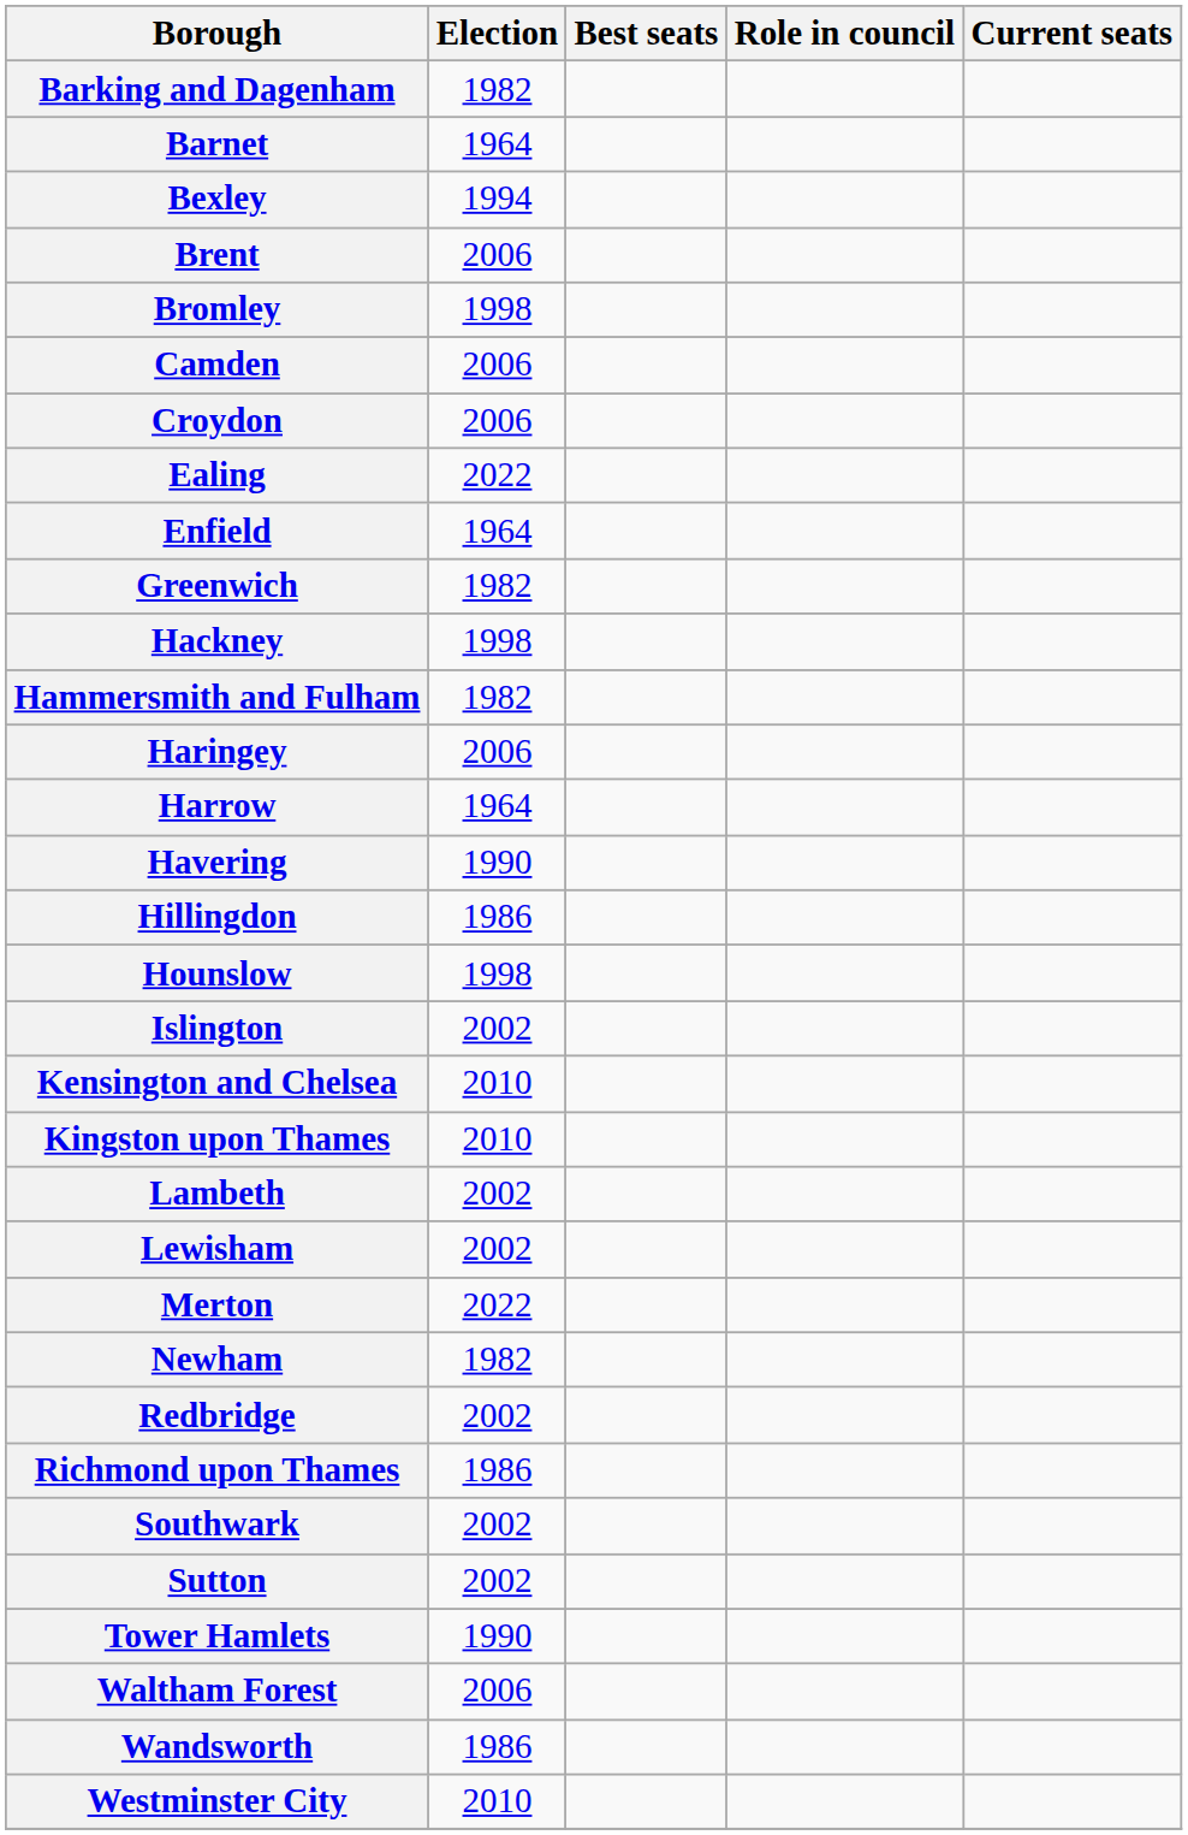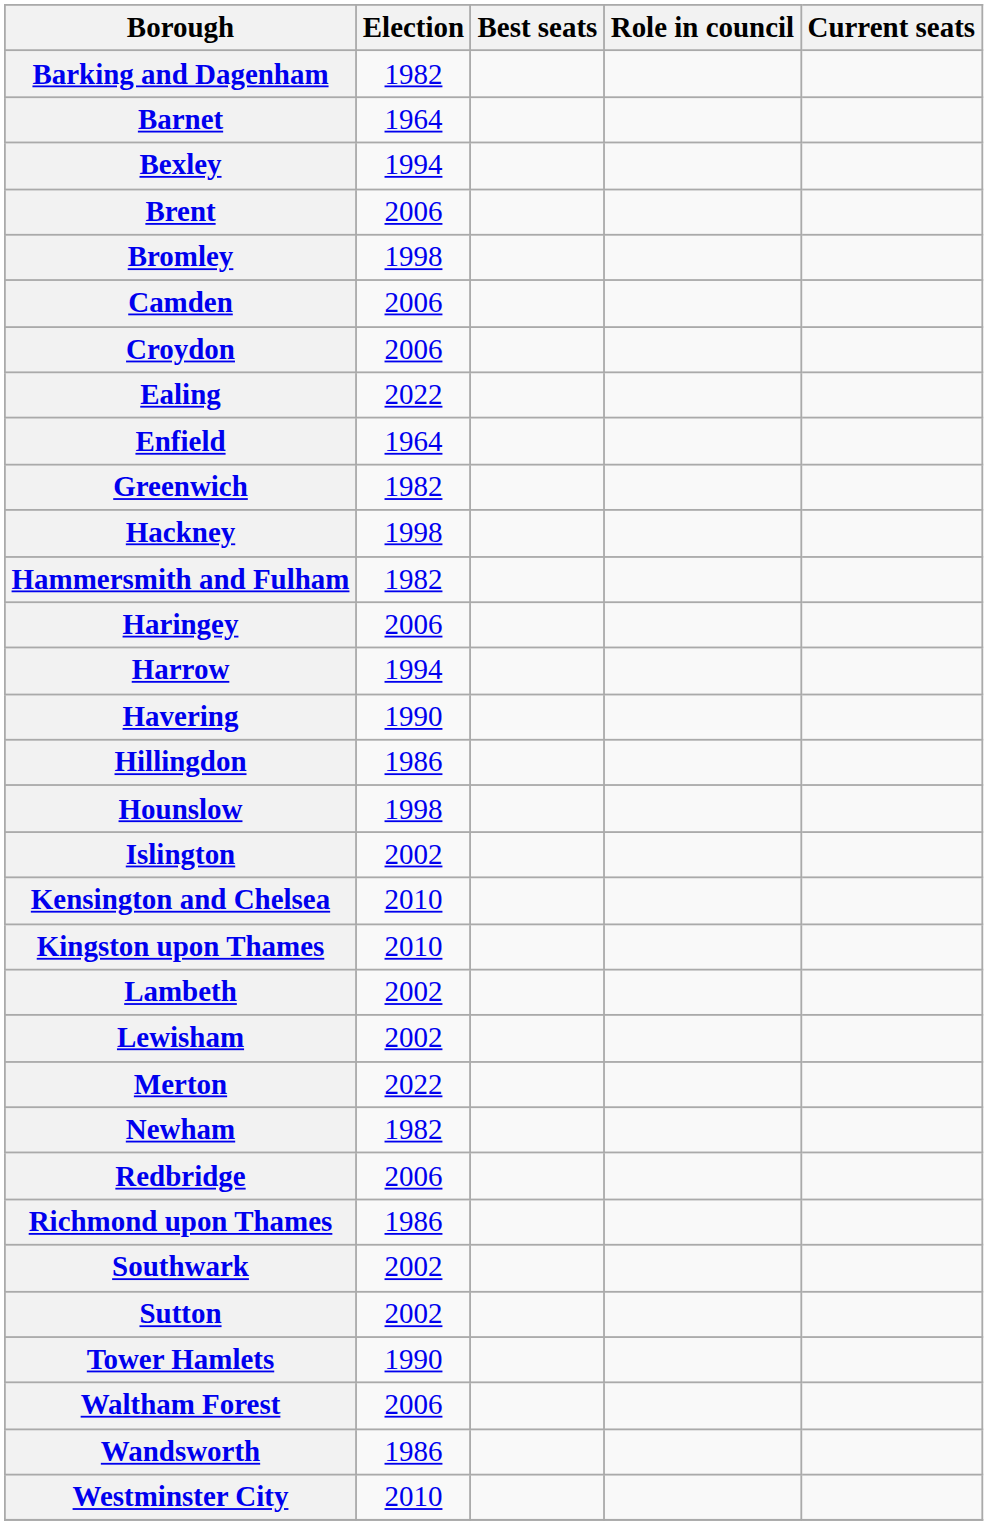Harrow | Election: 1964 -> 1994
Redbridge | Election: 2002 -> 2006
